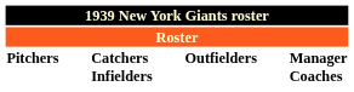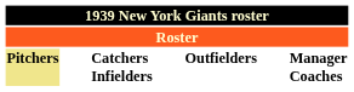Pitchers | column 1: no background -> khaki background
